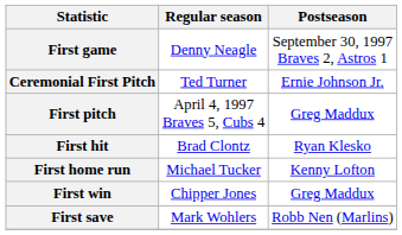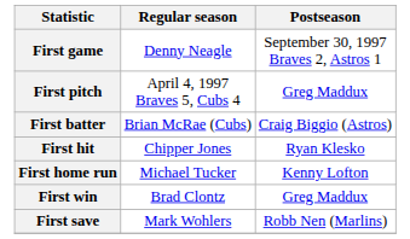- row: Ceremonial First Pitch | Ted Turner | Ernie Johnson Jr.
+ row: First batter | Brian McRae (Cubs) | Craig Biggio (Astros)
First hit | Regular season: Brad Clontz -> Chipper Jones
First win | Regular season: Chipper Jones -> Brad Clontz
